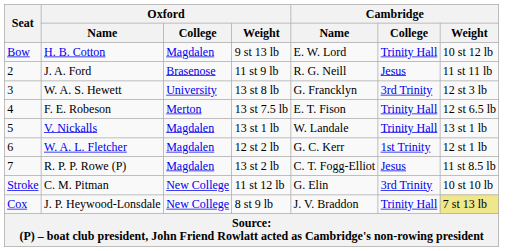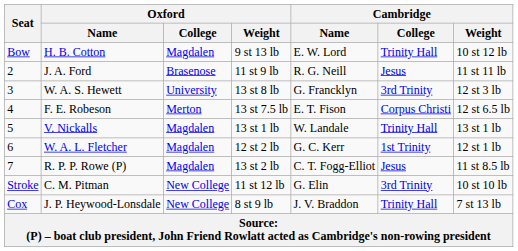F. E. Robeson | Cambridge / College: Trinity Hall -> Corpus Christi
J. P. Heywood-Lonsdale | Cambridge / Weight: khaki background -> no background
